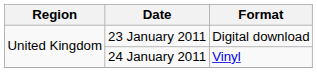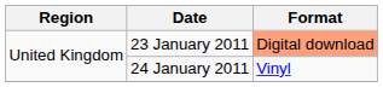23 January 2011 | Format: no background -> lightsalmon background
